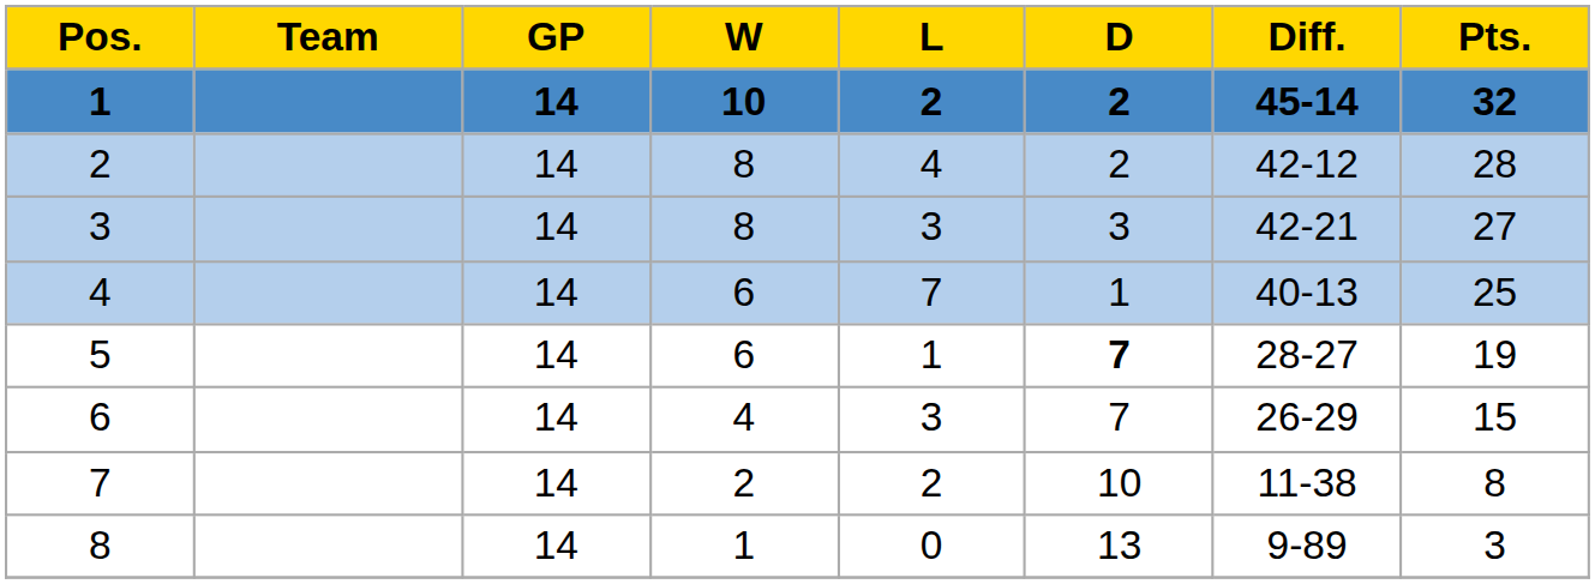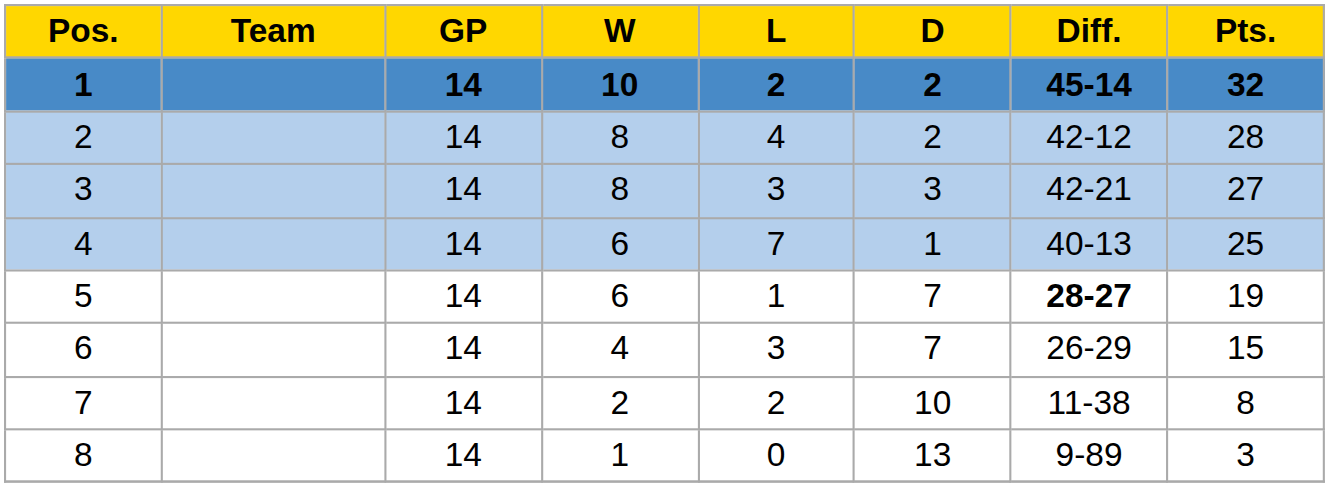5 | D: bold -> normal
5 | Diff.: normal -> bold
